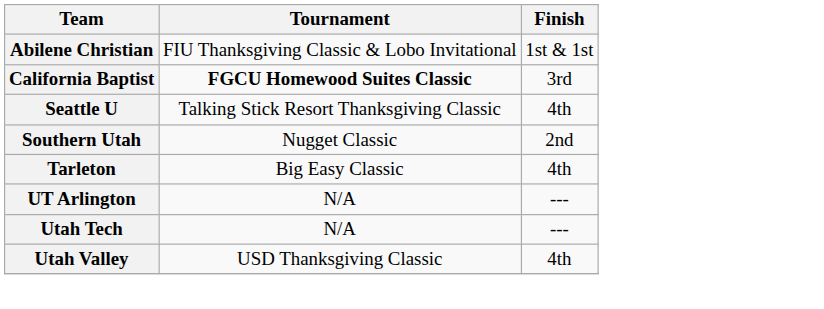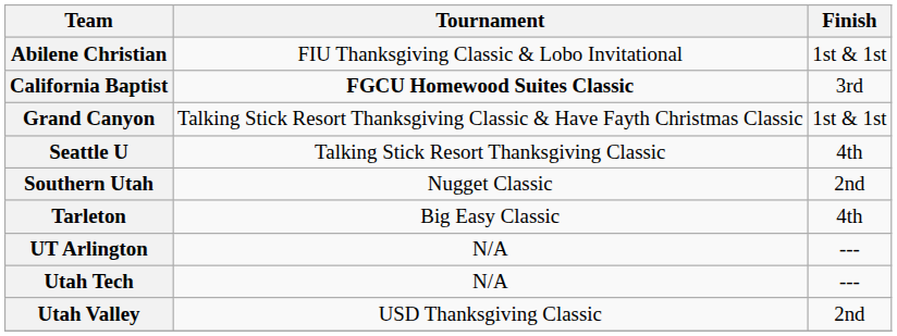+ row: Grand Canyon | Talking Stick Resort Thanksgiving Classic & Have Fayth Christmas Classic | 1st & 1st
Utah Valley | Finish: 4th -> 2nd
